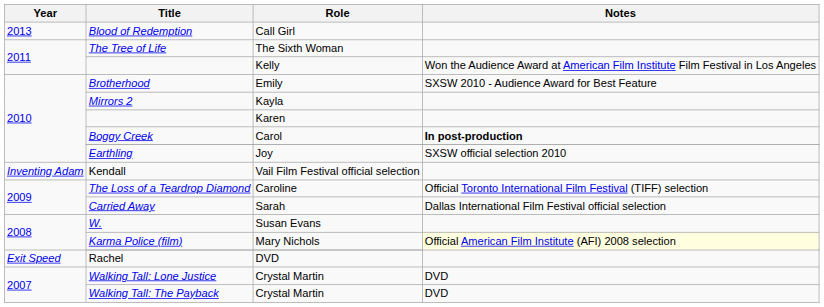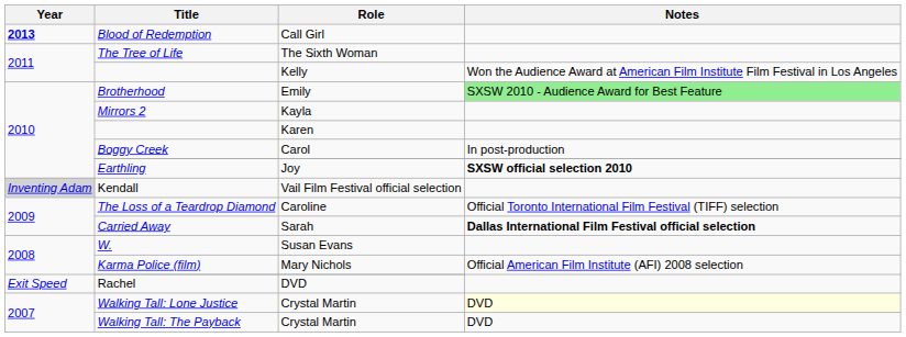Blood of Redemption | Year: normal -> bold
Brotherhood | Notes: no background -> lightgreen background
Boggy Creek | Notes: bold -> normal
Earthling | Notes: normal -> bold
Kendall | Year: no background -> lightgrey background
Carried Away | Notes: normal -> bold
Karma Police (film) | Notes: lightyellow background -> no background
Walking Tall: Lone Justice | Notes: no background -> lightyellow background
